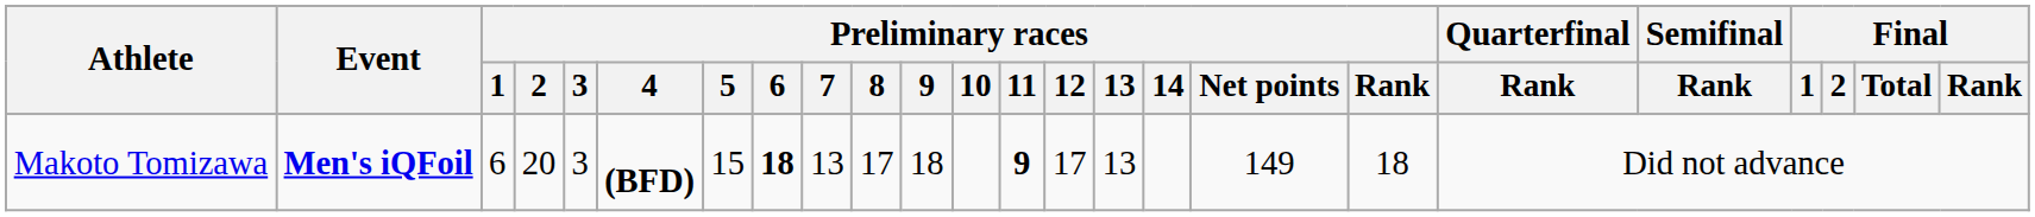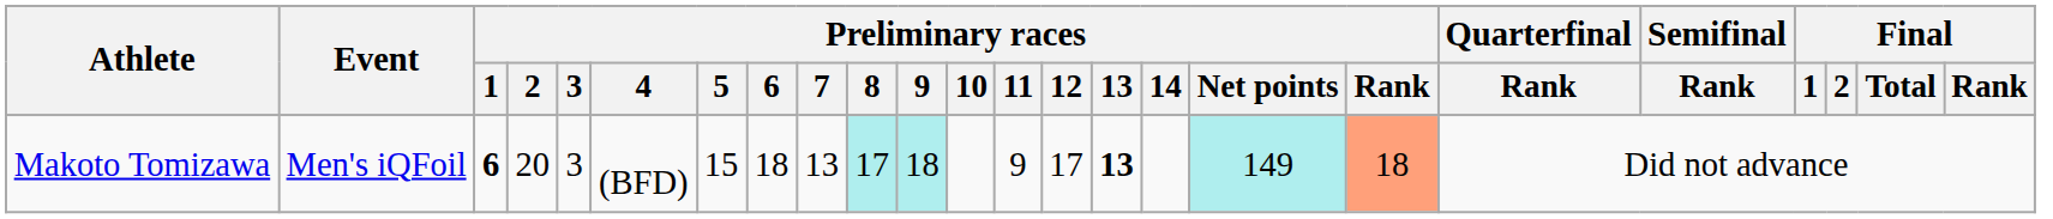Makoto Tomizawa | Event: bold -> normal
Makoto Tomizawa | Preliminary races / 1: normal -> bold
Makoto Tomizawa | Preliminary races / 4: bold -> normal
Makoto Tomizawa | Preliminary races / 6: bold -> normal
Makoto Tomizawa | Preliminary races / 8: no background -> paleturquoise background
Makoto Tomizawa | Preliminary races / 9: no background -> paleturquoise background
Makoto Tomizawa | Preliminary races / 11: bold -> normal
Makoto Tomizawa | Preliminary races / 13: normal -> bold
Makoto Tomizawa | Preliminary races / Net points: no background -> paleturquoise background
Makoto Tomizawa | Preliminary races / Rank: no background -> lightsalmon background
